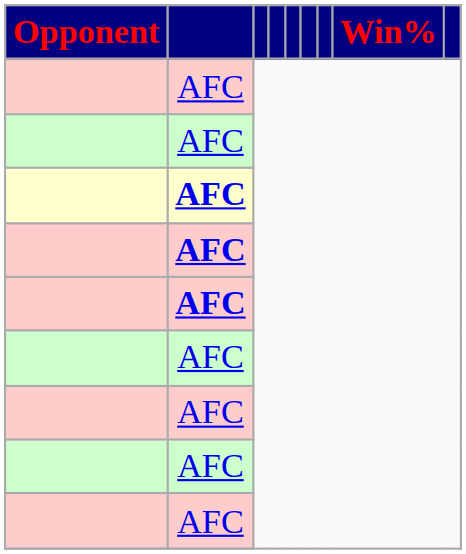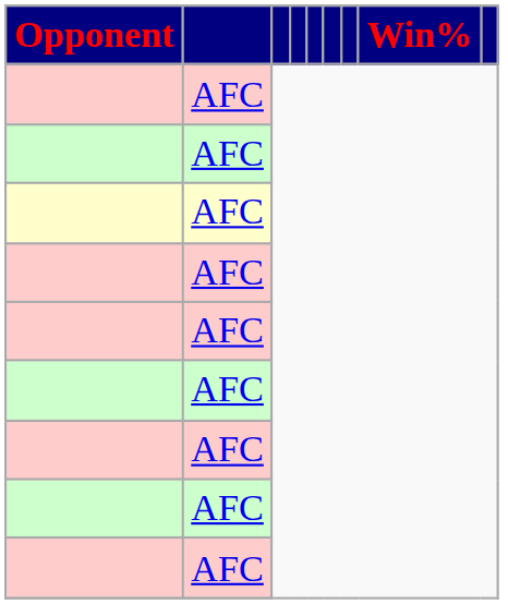row 4 | column 2: bold -> normal
row 5 | column 2: bold -> normal
row 6 | column 2: bold -> normal
